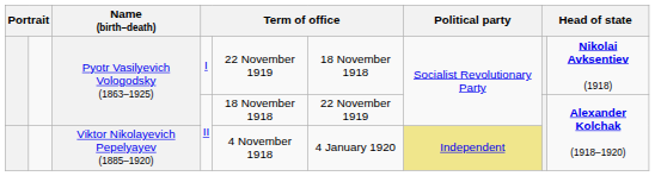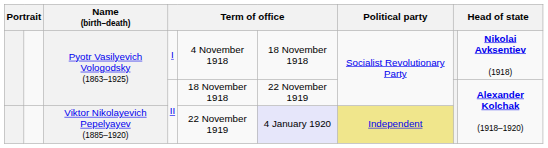Pyotr Vasilyevich Vologodsky (1863–1925) / I | column 5: 22 November 1919 -> 4 November 1918
Viktor Nikolayevich Pepelyayev (1885–1920) | column 5: 4 November 1918 -> 22 November 1919
Viktor Nikolayevich Pepelyayev (1885–1920) | column 6: no background -> lavender background
